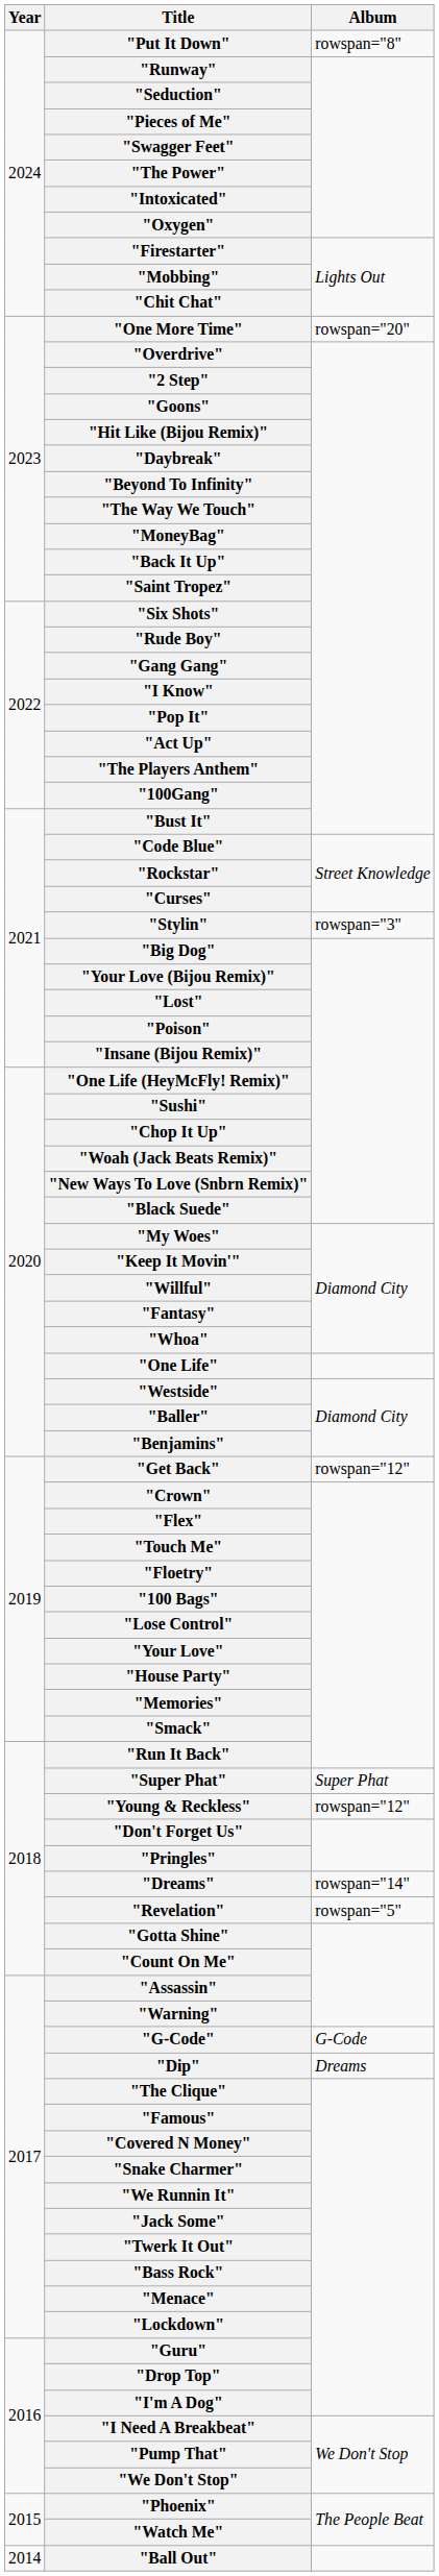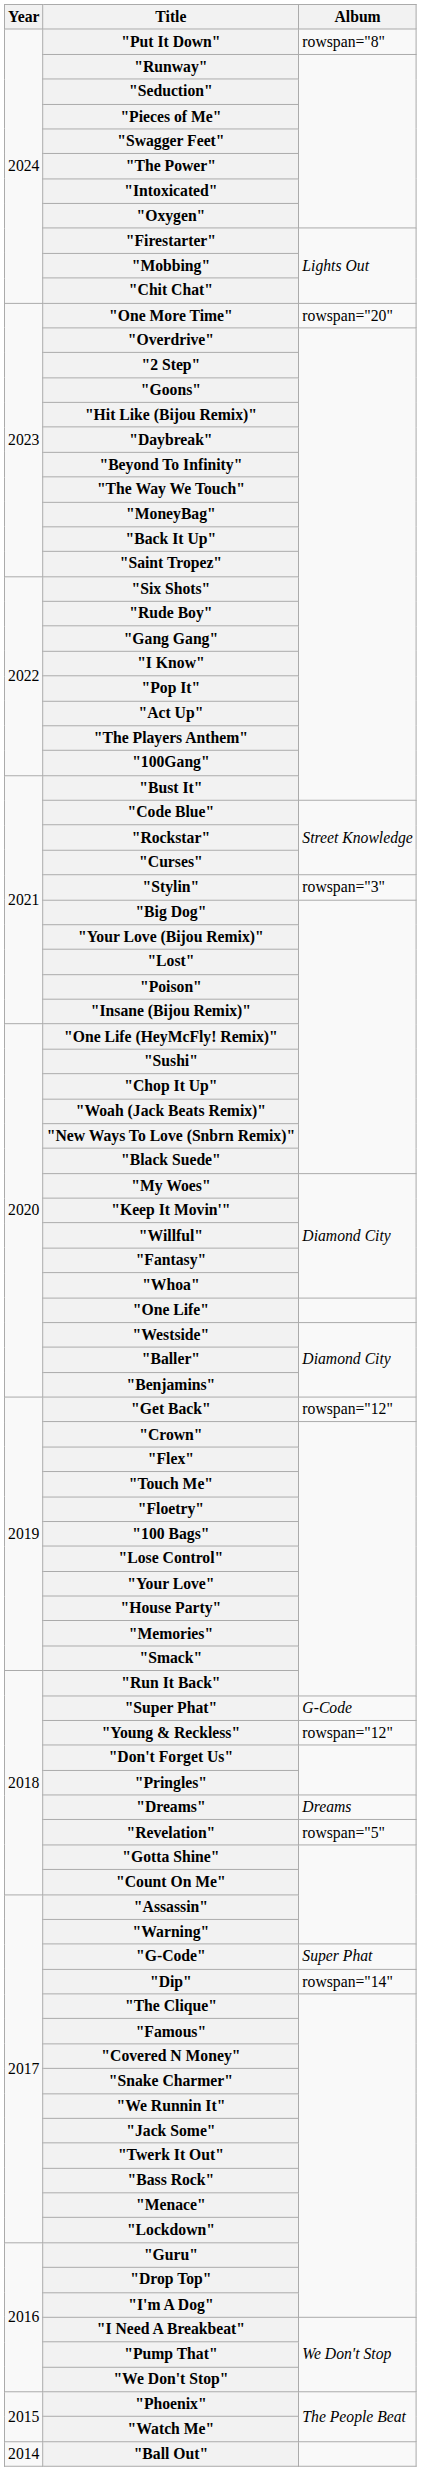"Super Phat" | Album: Super Phat -> G-Code
"Dreams" | Album: rowspan="14" -> Dreams
"G-Code" | Album: G-Code -> Super Phat
"Dip" | Album: Dreams -> rowspan="14"
